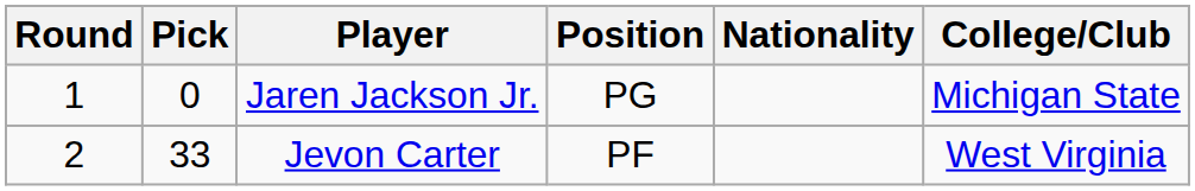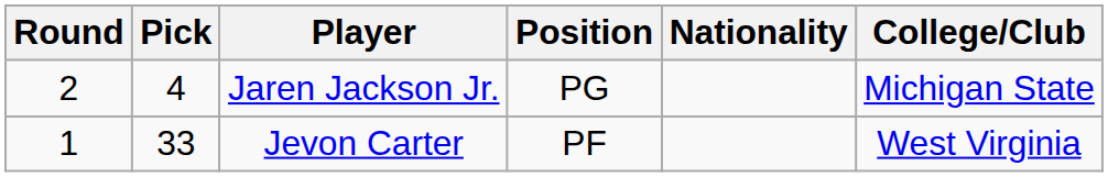Jaren Jackson Jr. | Round: 1 -> 2
Jaren Jackson Jr. | Pick: 0 -> 4
Jevon Carter | Round: 2 -> 1
